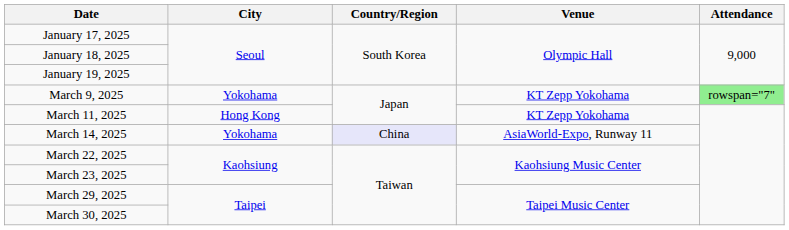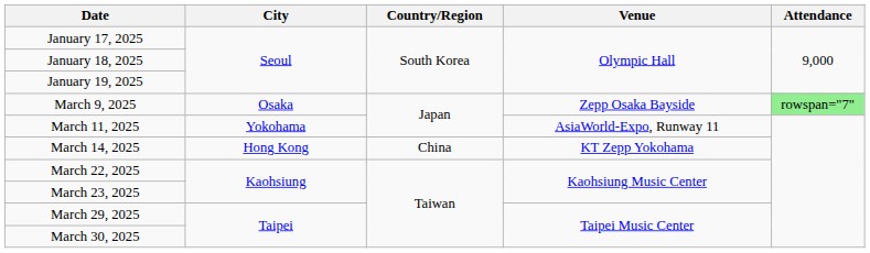March 9, 2025 | City: Yokohama -> Osaka
March 9, 2025 | Venue: KT Zepp Yokohama -> Zepp Osaka Bayside
March 11, 2025 | City: Hong Kong -> Yokohama
March 11, 2025 | Venue: KT Zepp Yokohama -> AsiaWorld-Expo, Runway 11
March 14, 2025 | City: Yokohama -> Hong Kong
March 14, 2025 | Country/Region: lavender background -> no background
March 14, 2025 | Venue: AsiaWorld-Expo, Runway 11 -> KT Zepp Yokohama
